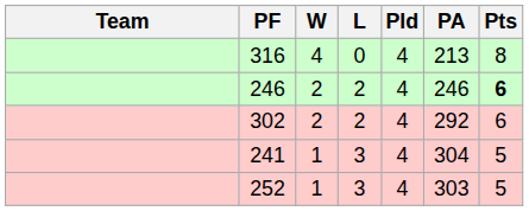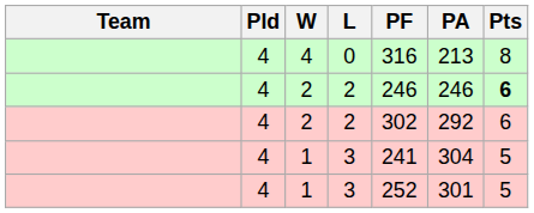columns swapped: Pld <-> PF
row 6 | PA: 303 -> 301
